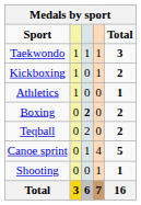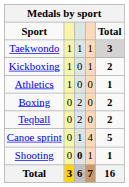Taekwondo | Total: no background -> lightgrey background
Boxing | column 3: bold -> normal
Shooting | column 3: normal -> bold
